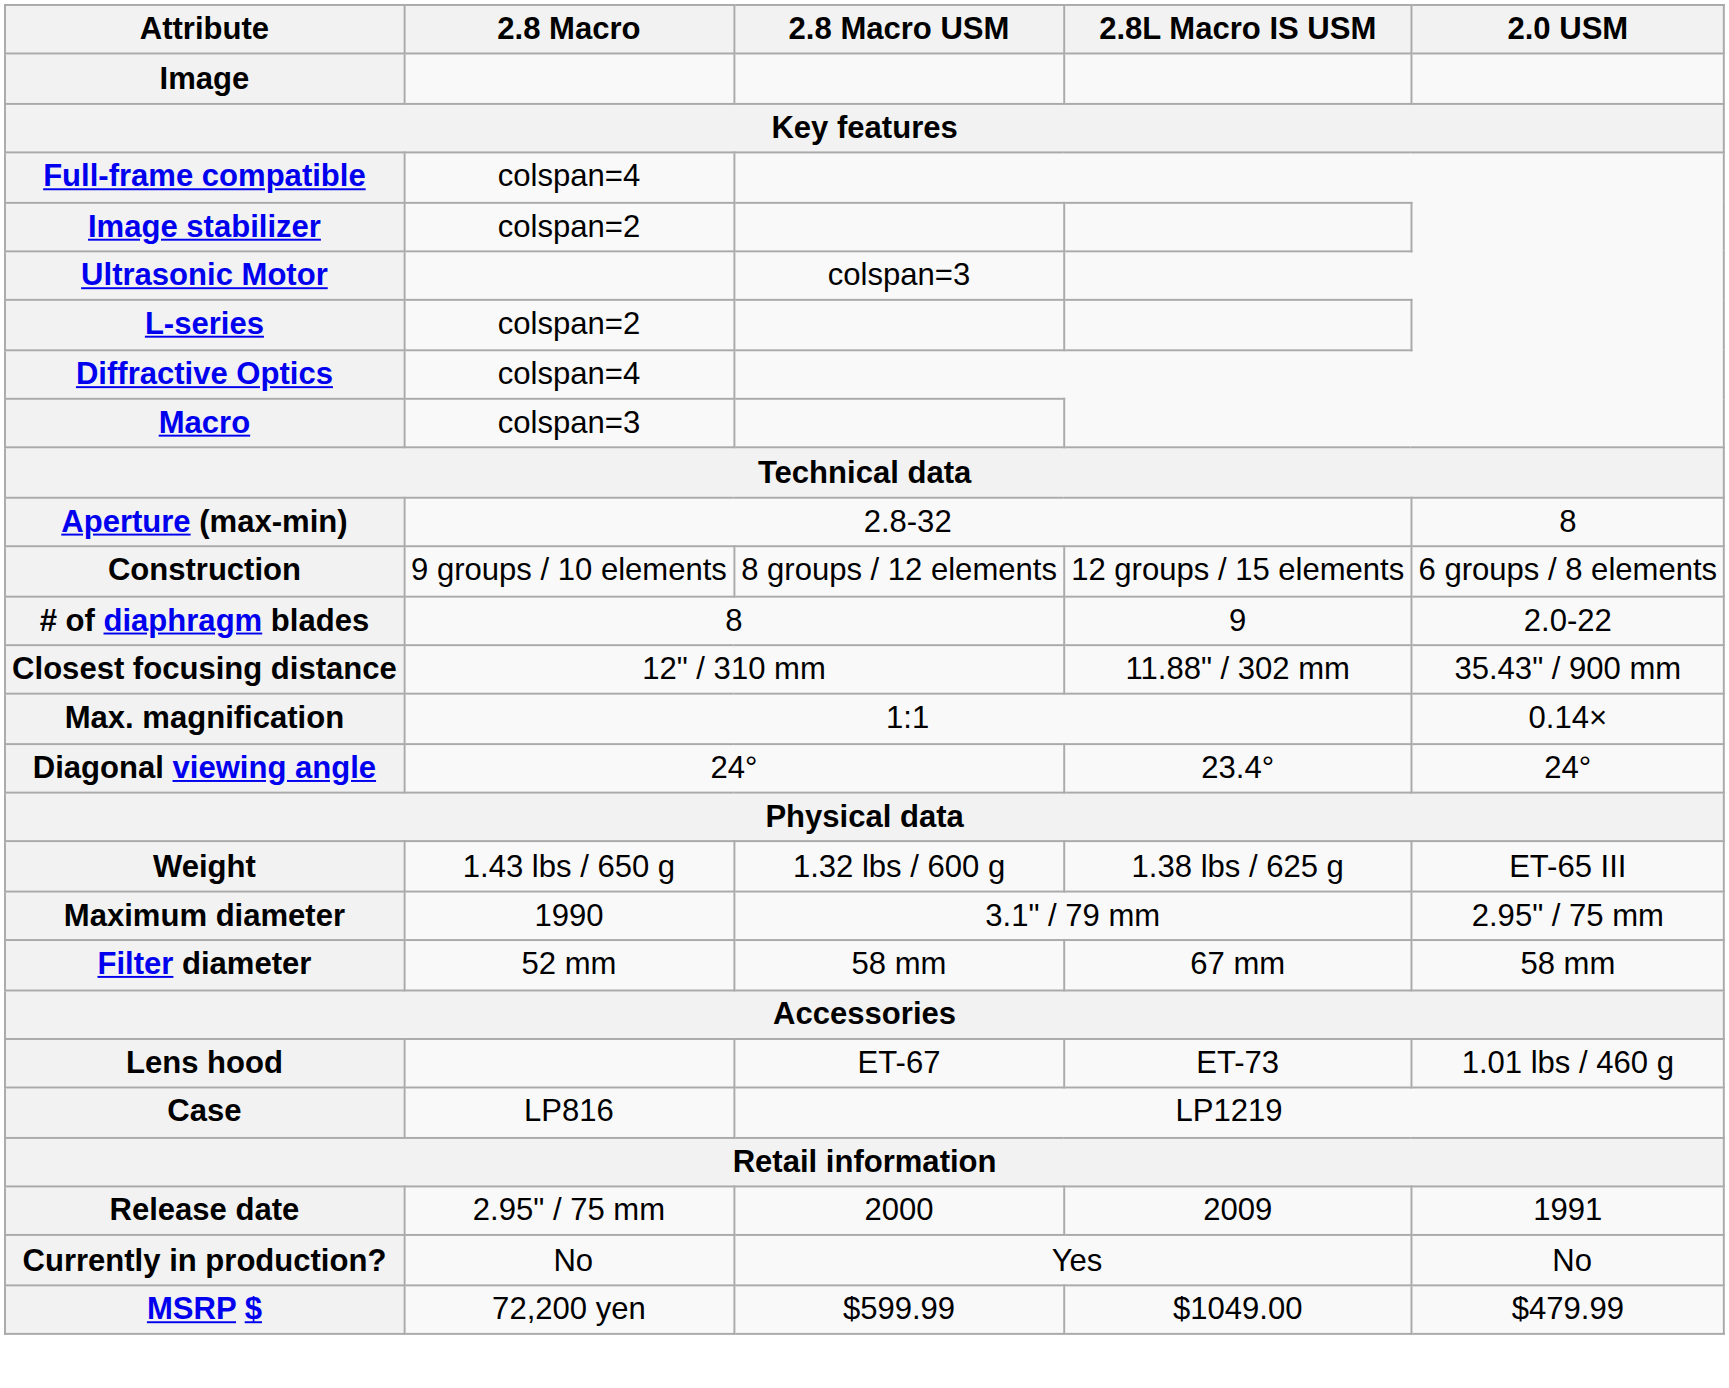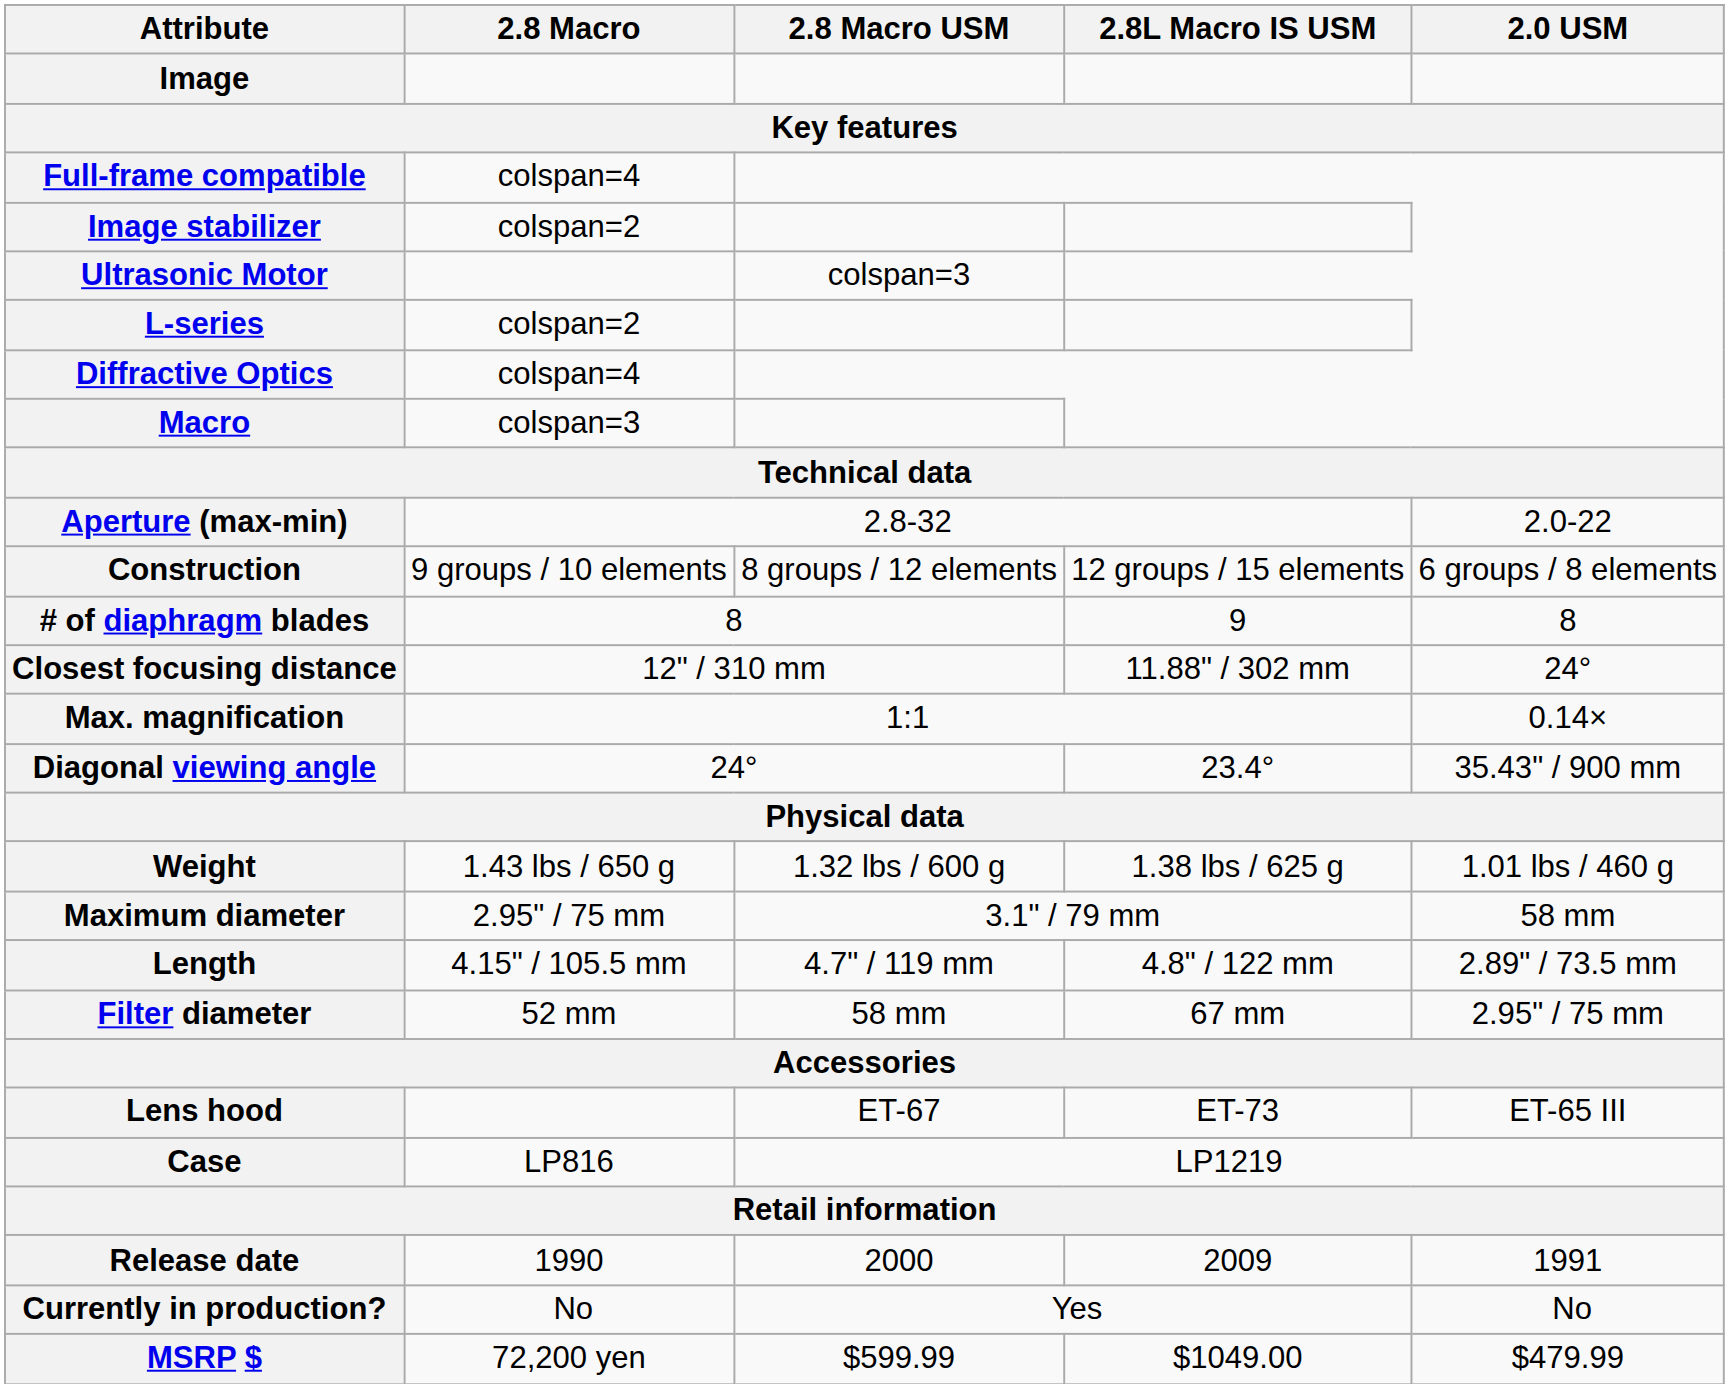Aperture (max-min) | 2.0 USM: 8 -> 2.0-22
# of diaphragm blades | 2.0 USM: 2.0-22 -> 8
Closest focusing distance | 2.0 USM: 35.43" / 900 mm -> 24°
Diagonal viewing angle | 2.0 USM: 24° -> 35.43" / 900 mm
Weight | 2.0 USM: ET-65 III -> 1.01 lbs / 460 g
Maximum diameter | 2.8 Macro: 1990 -> 2.95" / 75 mm
Maximum diameter | 2.0 USM: 2.95" / 75 mm -> 58 mm
+ row: Length | 4.15" / 105.5 mm | 4.7" / 119 mm | 4.8" / 122 mm | 2.89" / 73.5 mm
Filter diameter | 2.0 USM: 58 mm -> 2.95" / 75 mm
Lens hood | 2.0 USM: 1.01 lbs / 460 g -> ET-65 III
Release date | 2.8 Macro: 2.95" / 75 mm -> 1990
